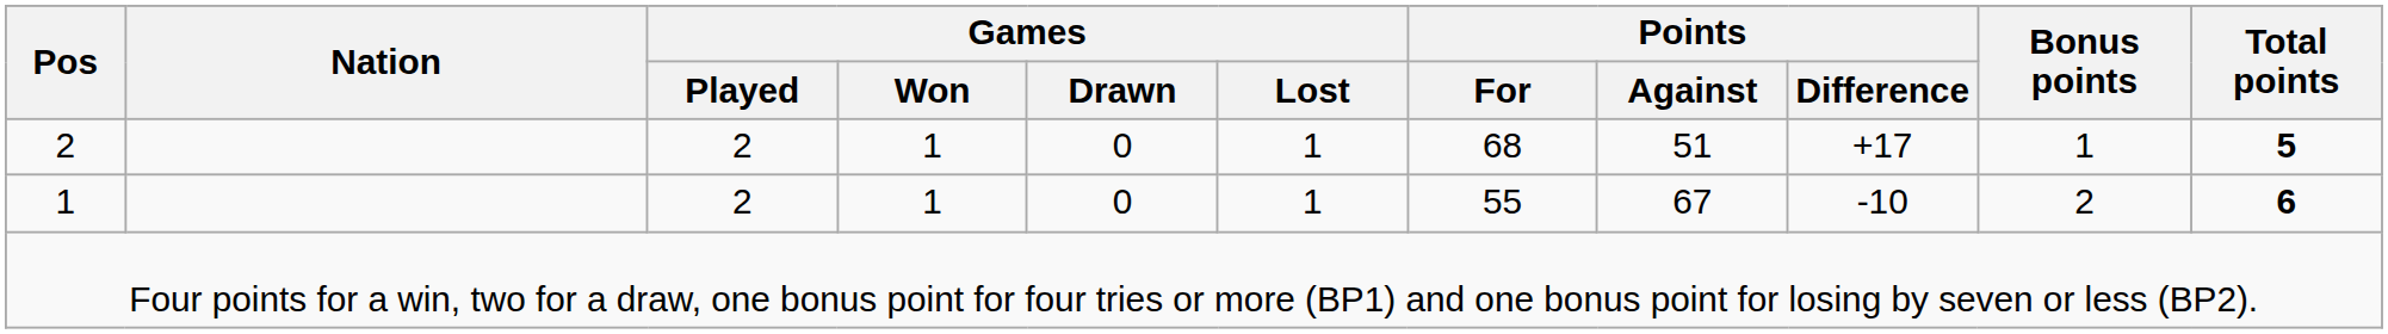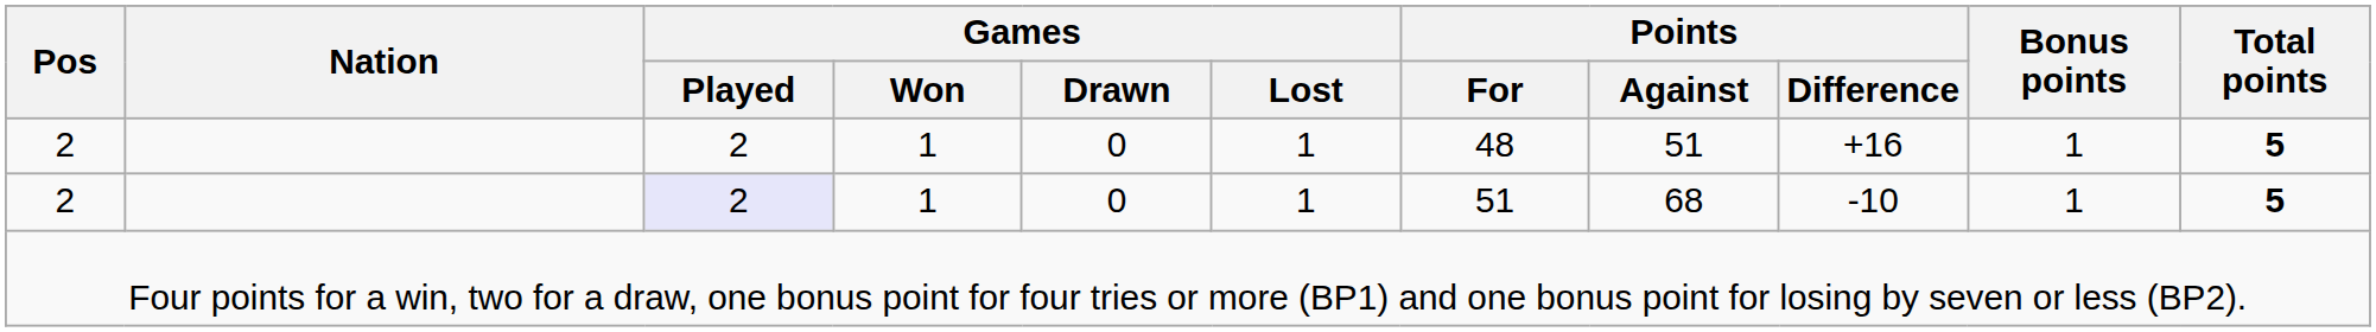row 3 | Points / For: 68 -> 48
row 3 | Points / Difference: +17 -> +16
row 4 | Pos: 1 -> 2
row 4 | Games / Played: no background -> lavender background
row 4 | Points / For: 55 -> 51
row 4 | Points / Against: 67 -> 68
row 4 | Bonus points: 2 -> 1
row 4 | Total points: 6 -> 5
